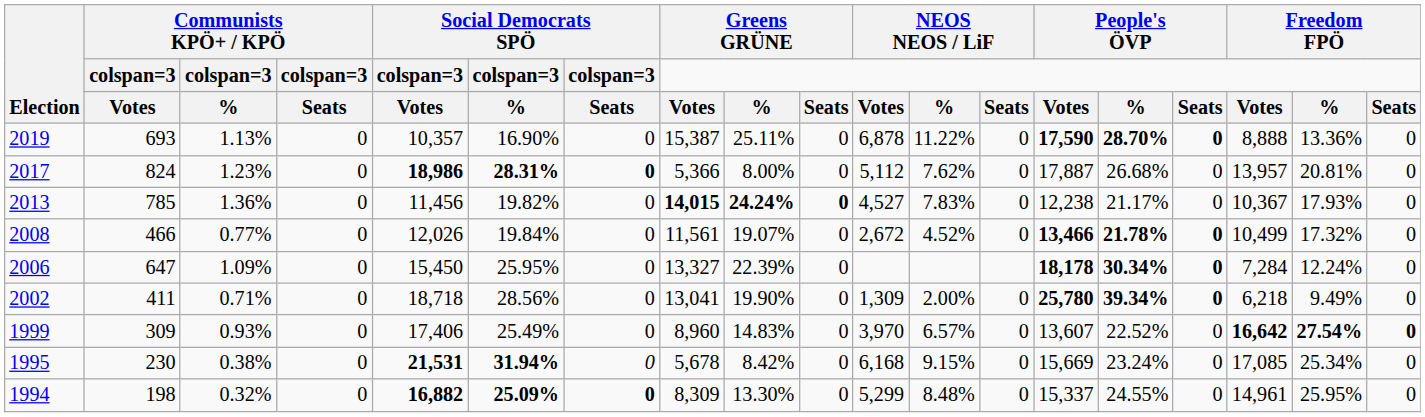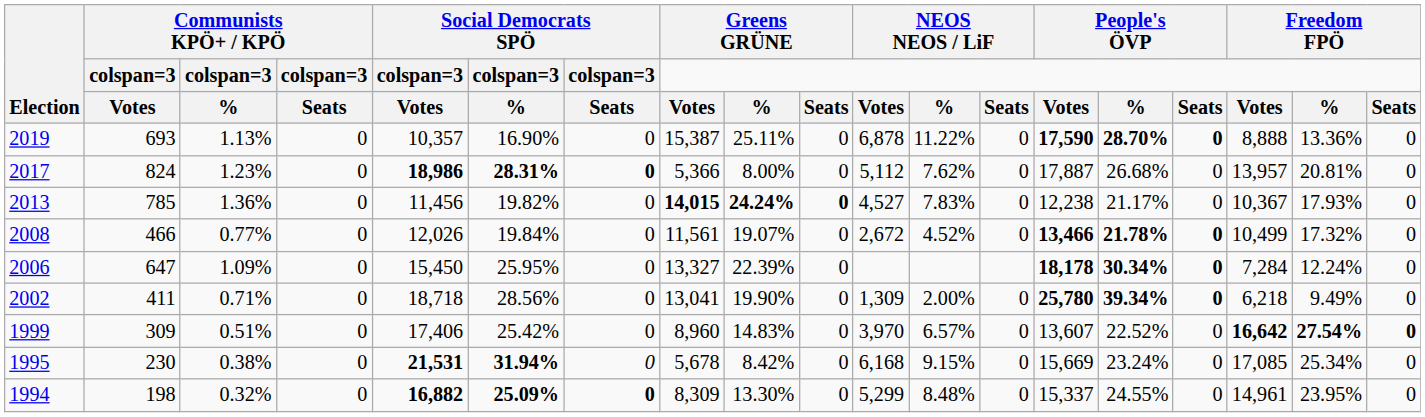1999 | Communists KPÖ+ / KPÖ / colspan=3 / %: 0.93% -> 0.51%
1999 | Social Democrats SPÖ / colspan=3 / %: 25.49% -> 25.42%
1994 | Freedom FPÖ / %: 25.95% -> 23.95%
